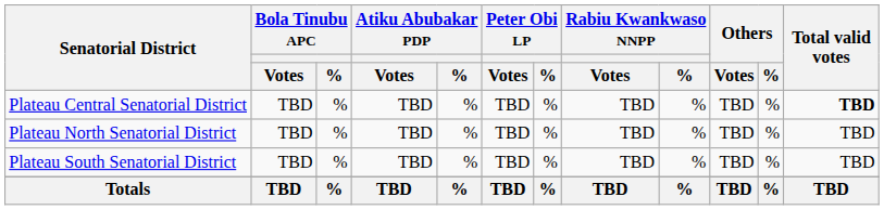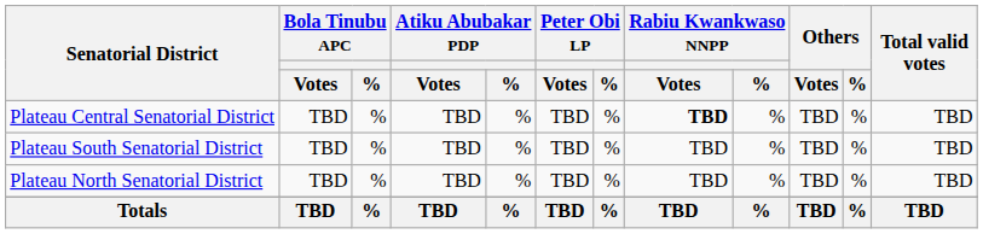Plateau Central Senatorial District | Rabiu Kwankwaso NNPP / Votes: normal -> bold
Plateau Central Senatorial District | Total valid votes: bold -> normal
rows swapped: Plateau North Senatorial District <-> Plateau South Senatorial District
